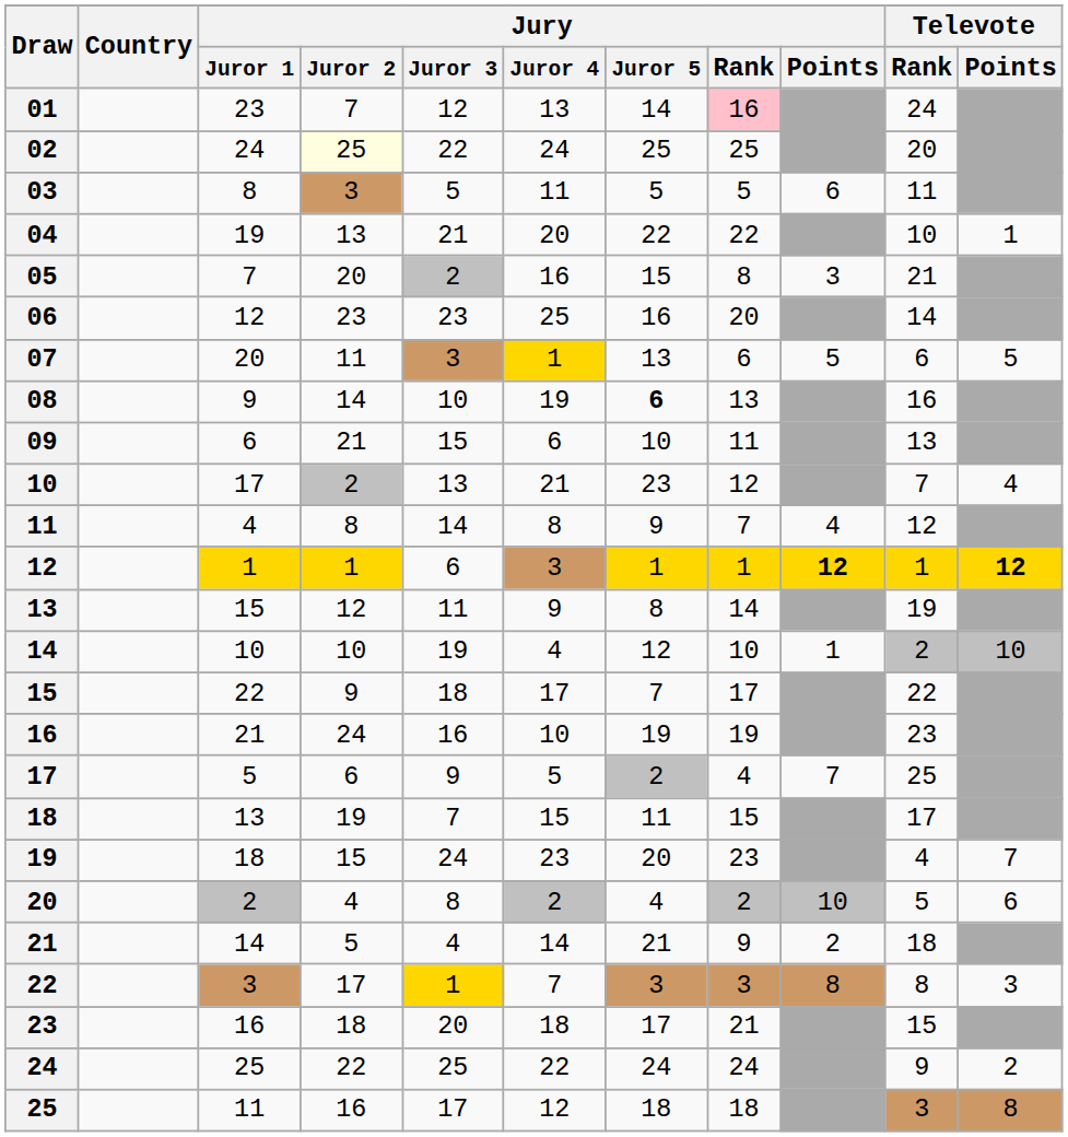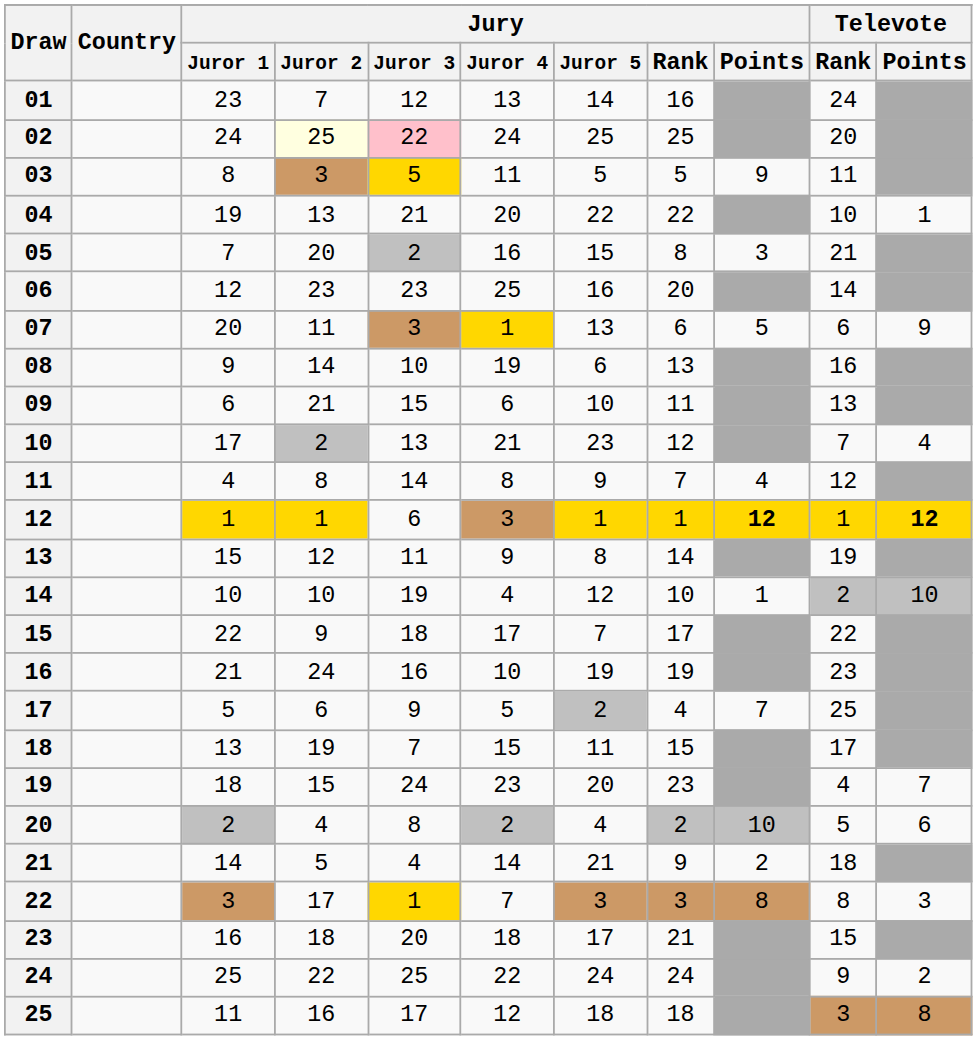01 | Jury / Rank: pink background -> no background
02 | Jury / Juror 3: no background -> pink background
03 | Jury / Juror 3: no background -> gold background
03 | Jury / Points: 6 -> 9
07 | Televote / Points: 5 -> 9
08 | Jury / Juror 5: bold -> normal
